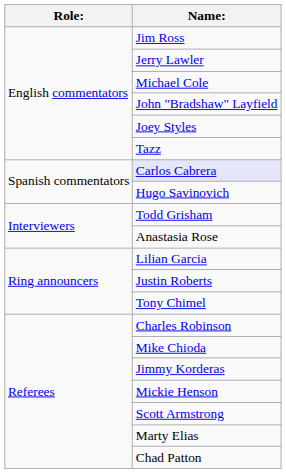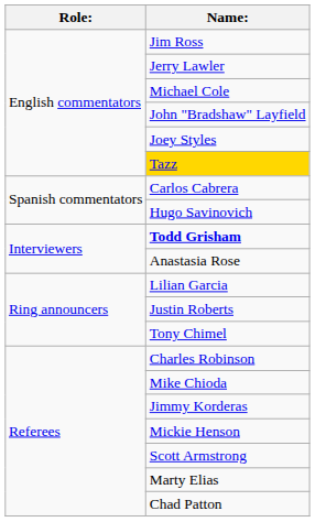Tazz | Name:: no background -> gold background
Carlos Cabrera | Name:: lavender background -> no background
Todd Grisham | Name:: normal -> bold
